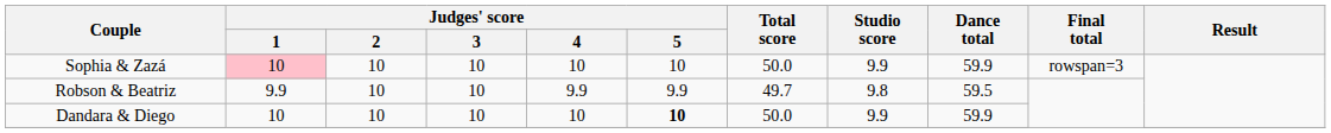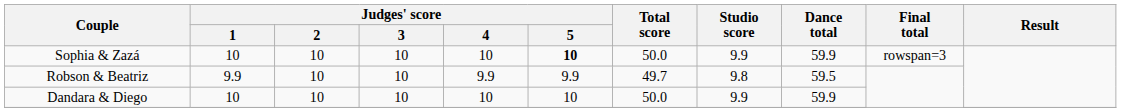Sophia & Zazá | Judges' score / 1: pink background -> no background
Sophia & Zazá | Judges' score / 5: normal -> bold
Dandara & Diego | Judges' score / 5: bold -> normal
